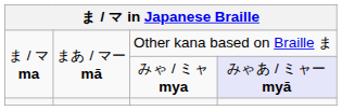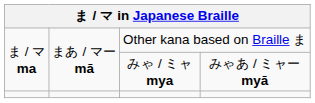みゃ / ミャ mya | column 4: lavender background -> no background
